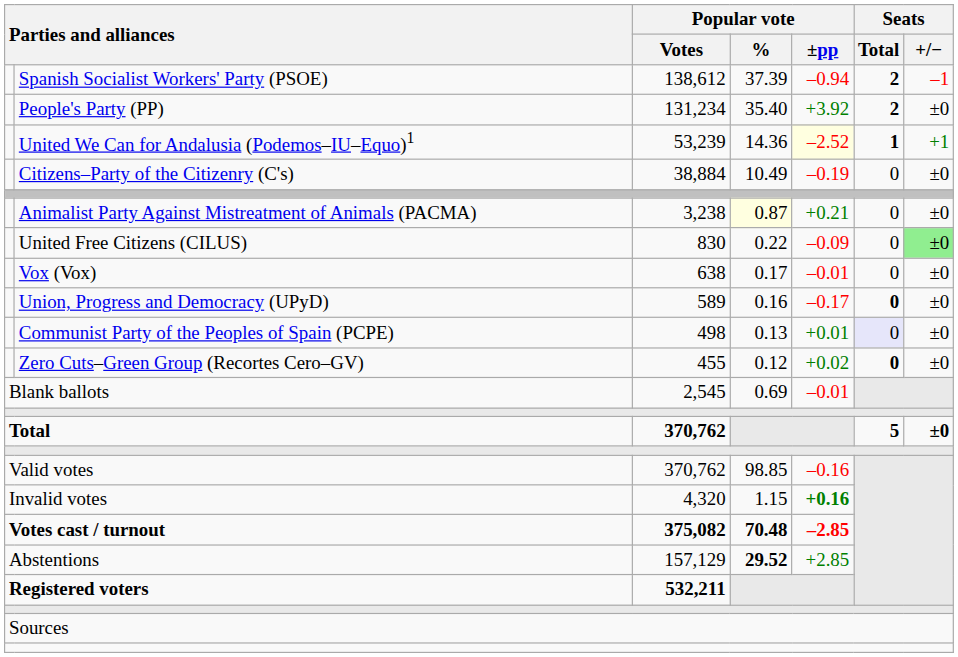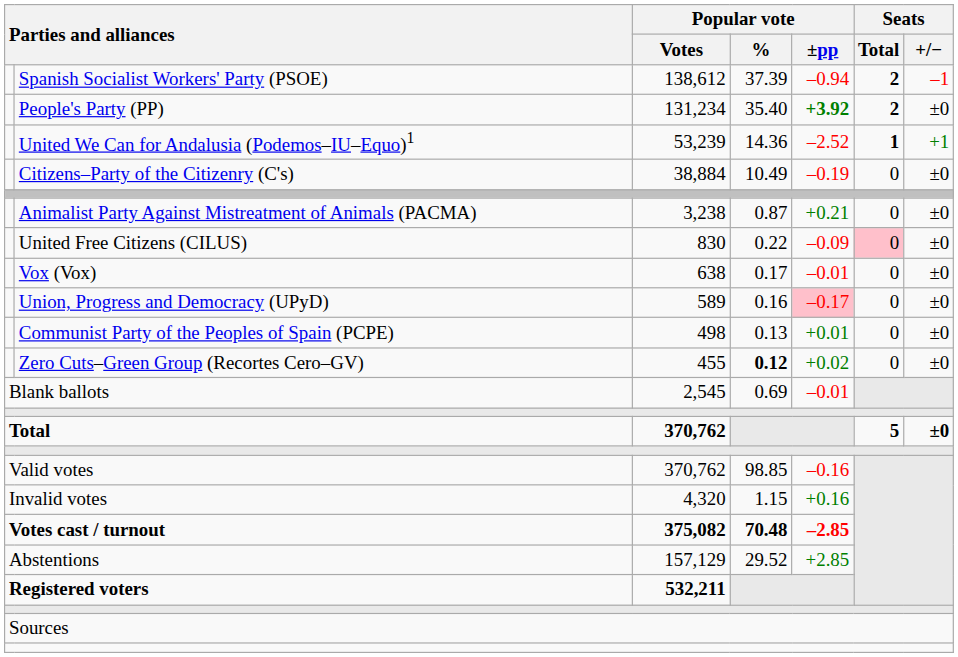People's Party (PP) | Popular vote / ±pp: normal -> bold
United We Can for Andalusia (Podemos–IU–Equo)1 | Popular vote / ±pp: lightyellow background -> no background
Animalist Party Against Mistreatment of Animals (PACMA) | Popular vote / %: lightyellow background -> no background
United Free Citizens (CILUS) | Seats / Total: no background -> pink background
United Free Citizens (CILUS) | Seats / +/−: lightgreen background -> no background
Union, Progress and Democracy (UPyD) | Popular vote / ±pp: no background -> pink background
Union, Progress and Democracy (UPyD) | Seats / Total: bold -> normal
Communist Party of the Peoples of Spain (PCPE) | Seats / Total: lavender background -> no background
Zero Cuts–Green Group (Recortes Cero–GV) | Popular vote / %: normal -> bold
Zero Cuts–Green Group (Recortes Cero–GV) | Seats / Total: bold -> normal
Invalid votes | Popular vote / ±pp: bold -> normal
Abstentions | Popular vote / %: bold -> normal
